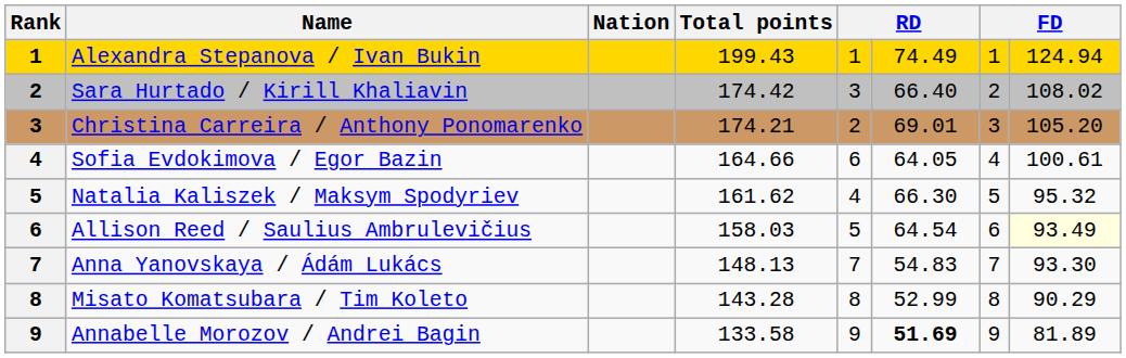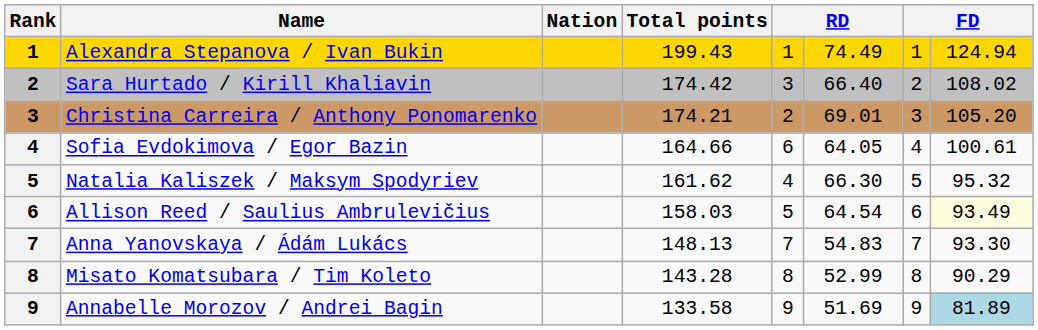Annabelle Morozov / Andrei Bagin | column 6: bold -> normal
Annabelle Morozov / Andrei Bagin | column 8: no background -> lightblue background
